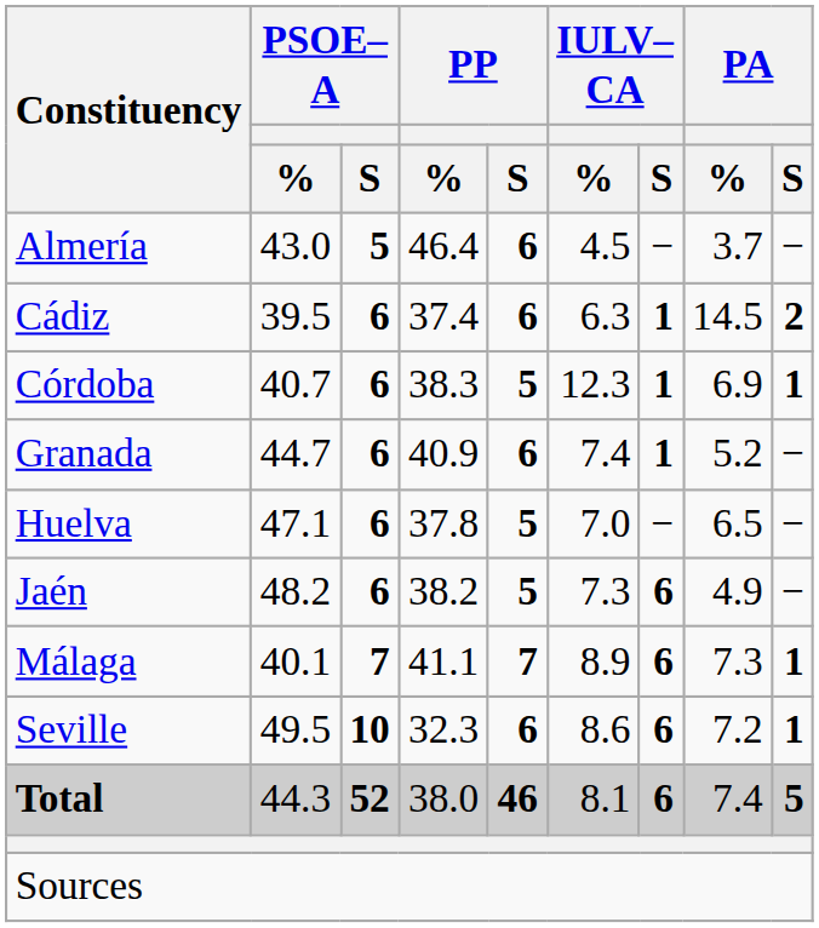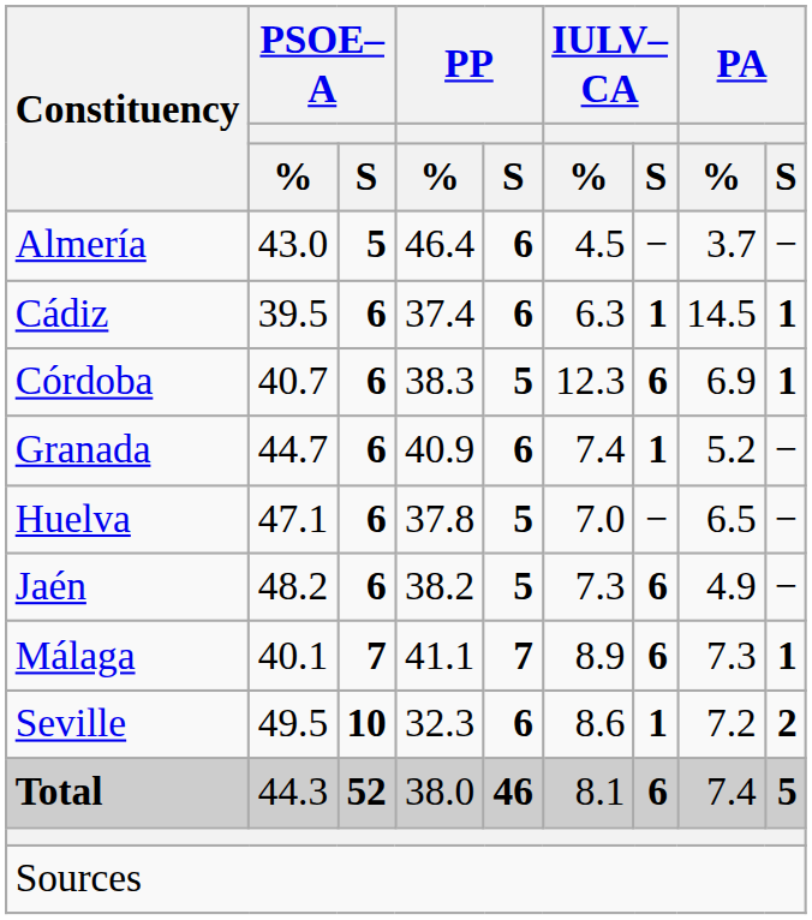Cádiz | PA / S: 2 -> 1
Córdoba | IULV–CA / S: 1 -> 6
Seville | IULV–CA / S: 6 -> 1
Seville | PA / S: 1 -> 2
